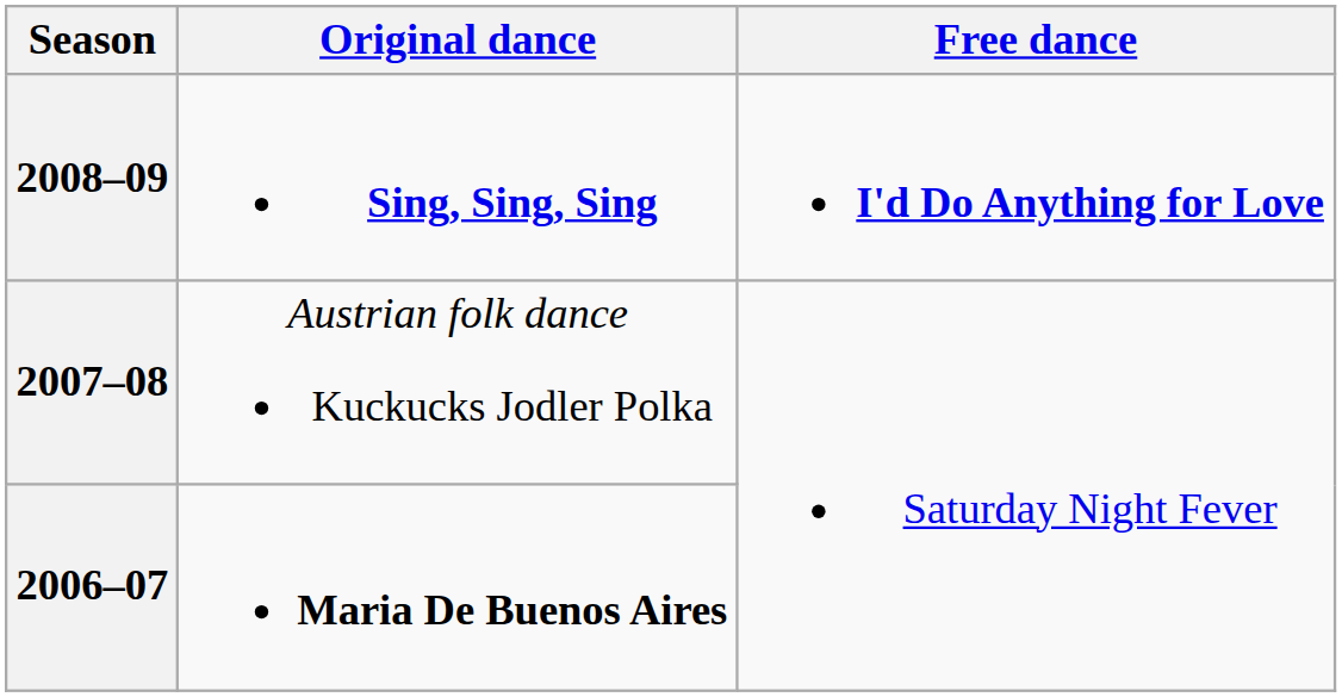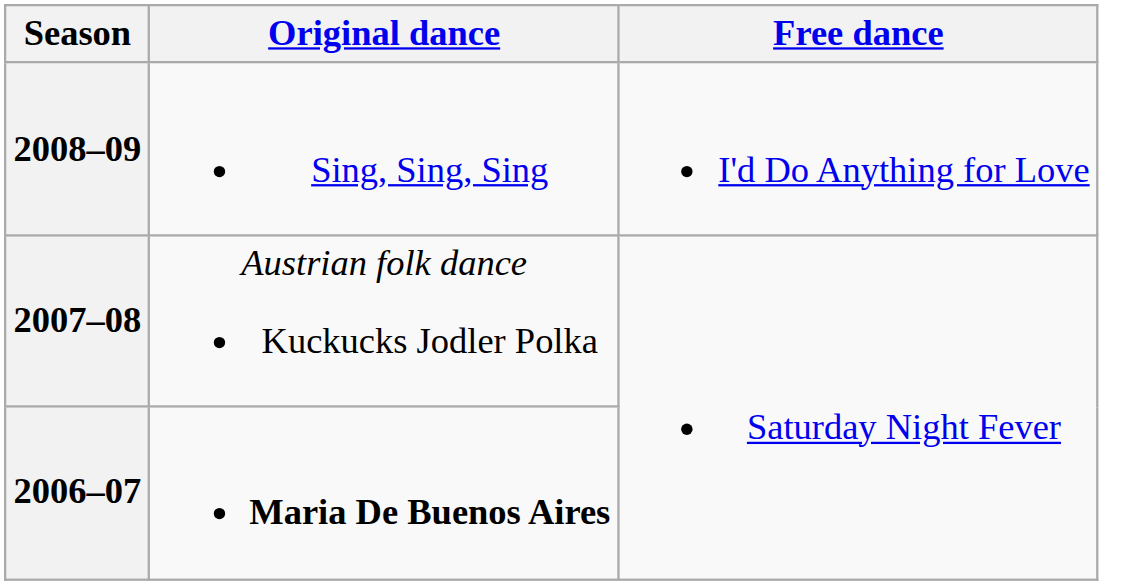2008–09 | Original dance: bold -> normal
2008–09 | Free dance: bold -> normal
